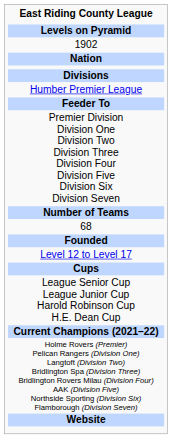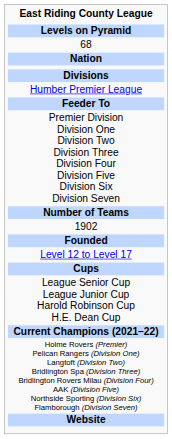row 3 | column 1: 1902 -> 68
row 10 | column 1: 68 -> 1902
